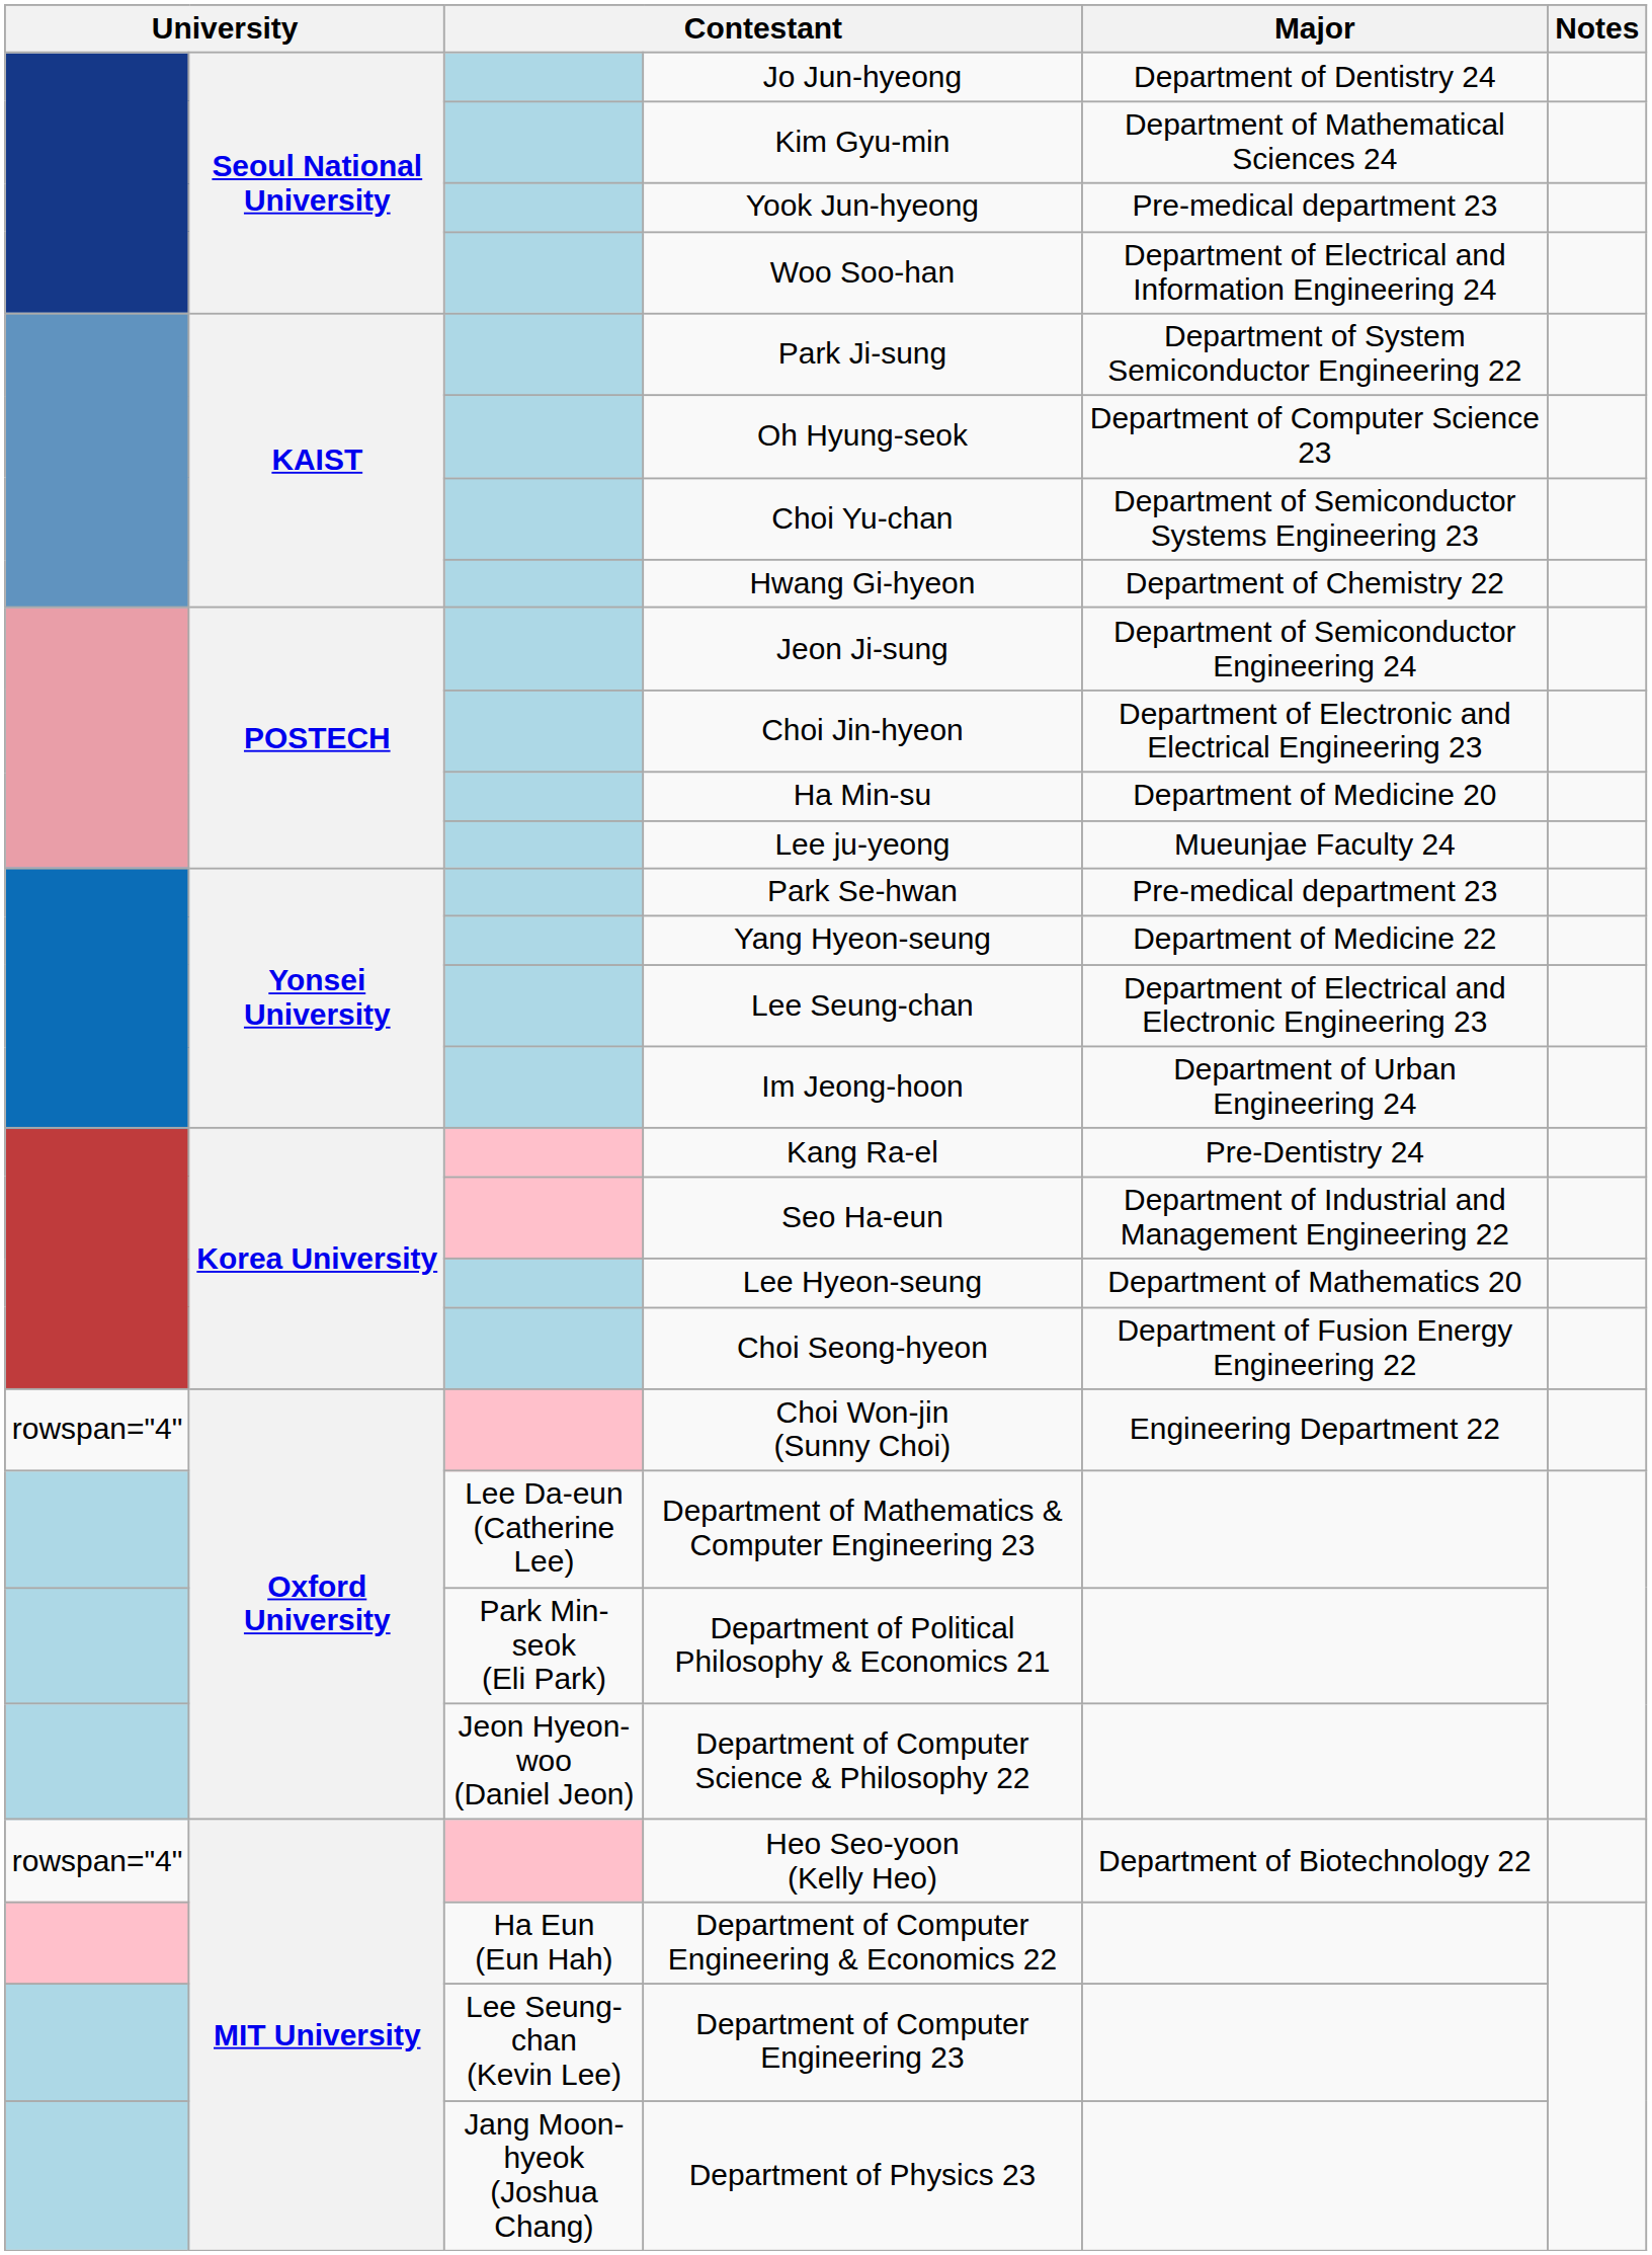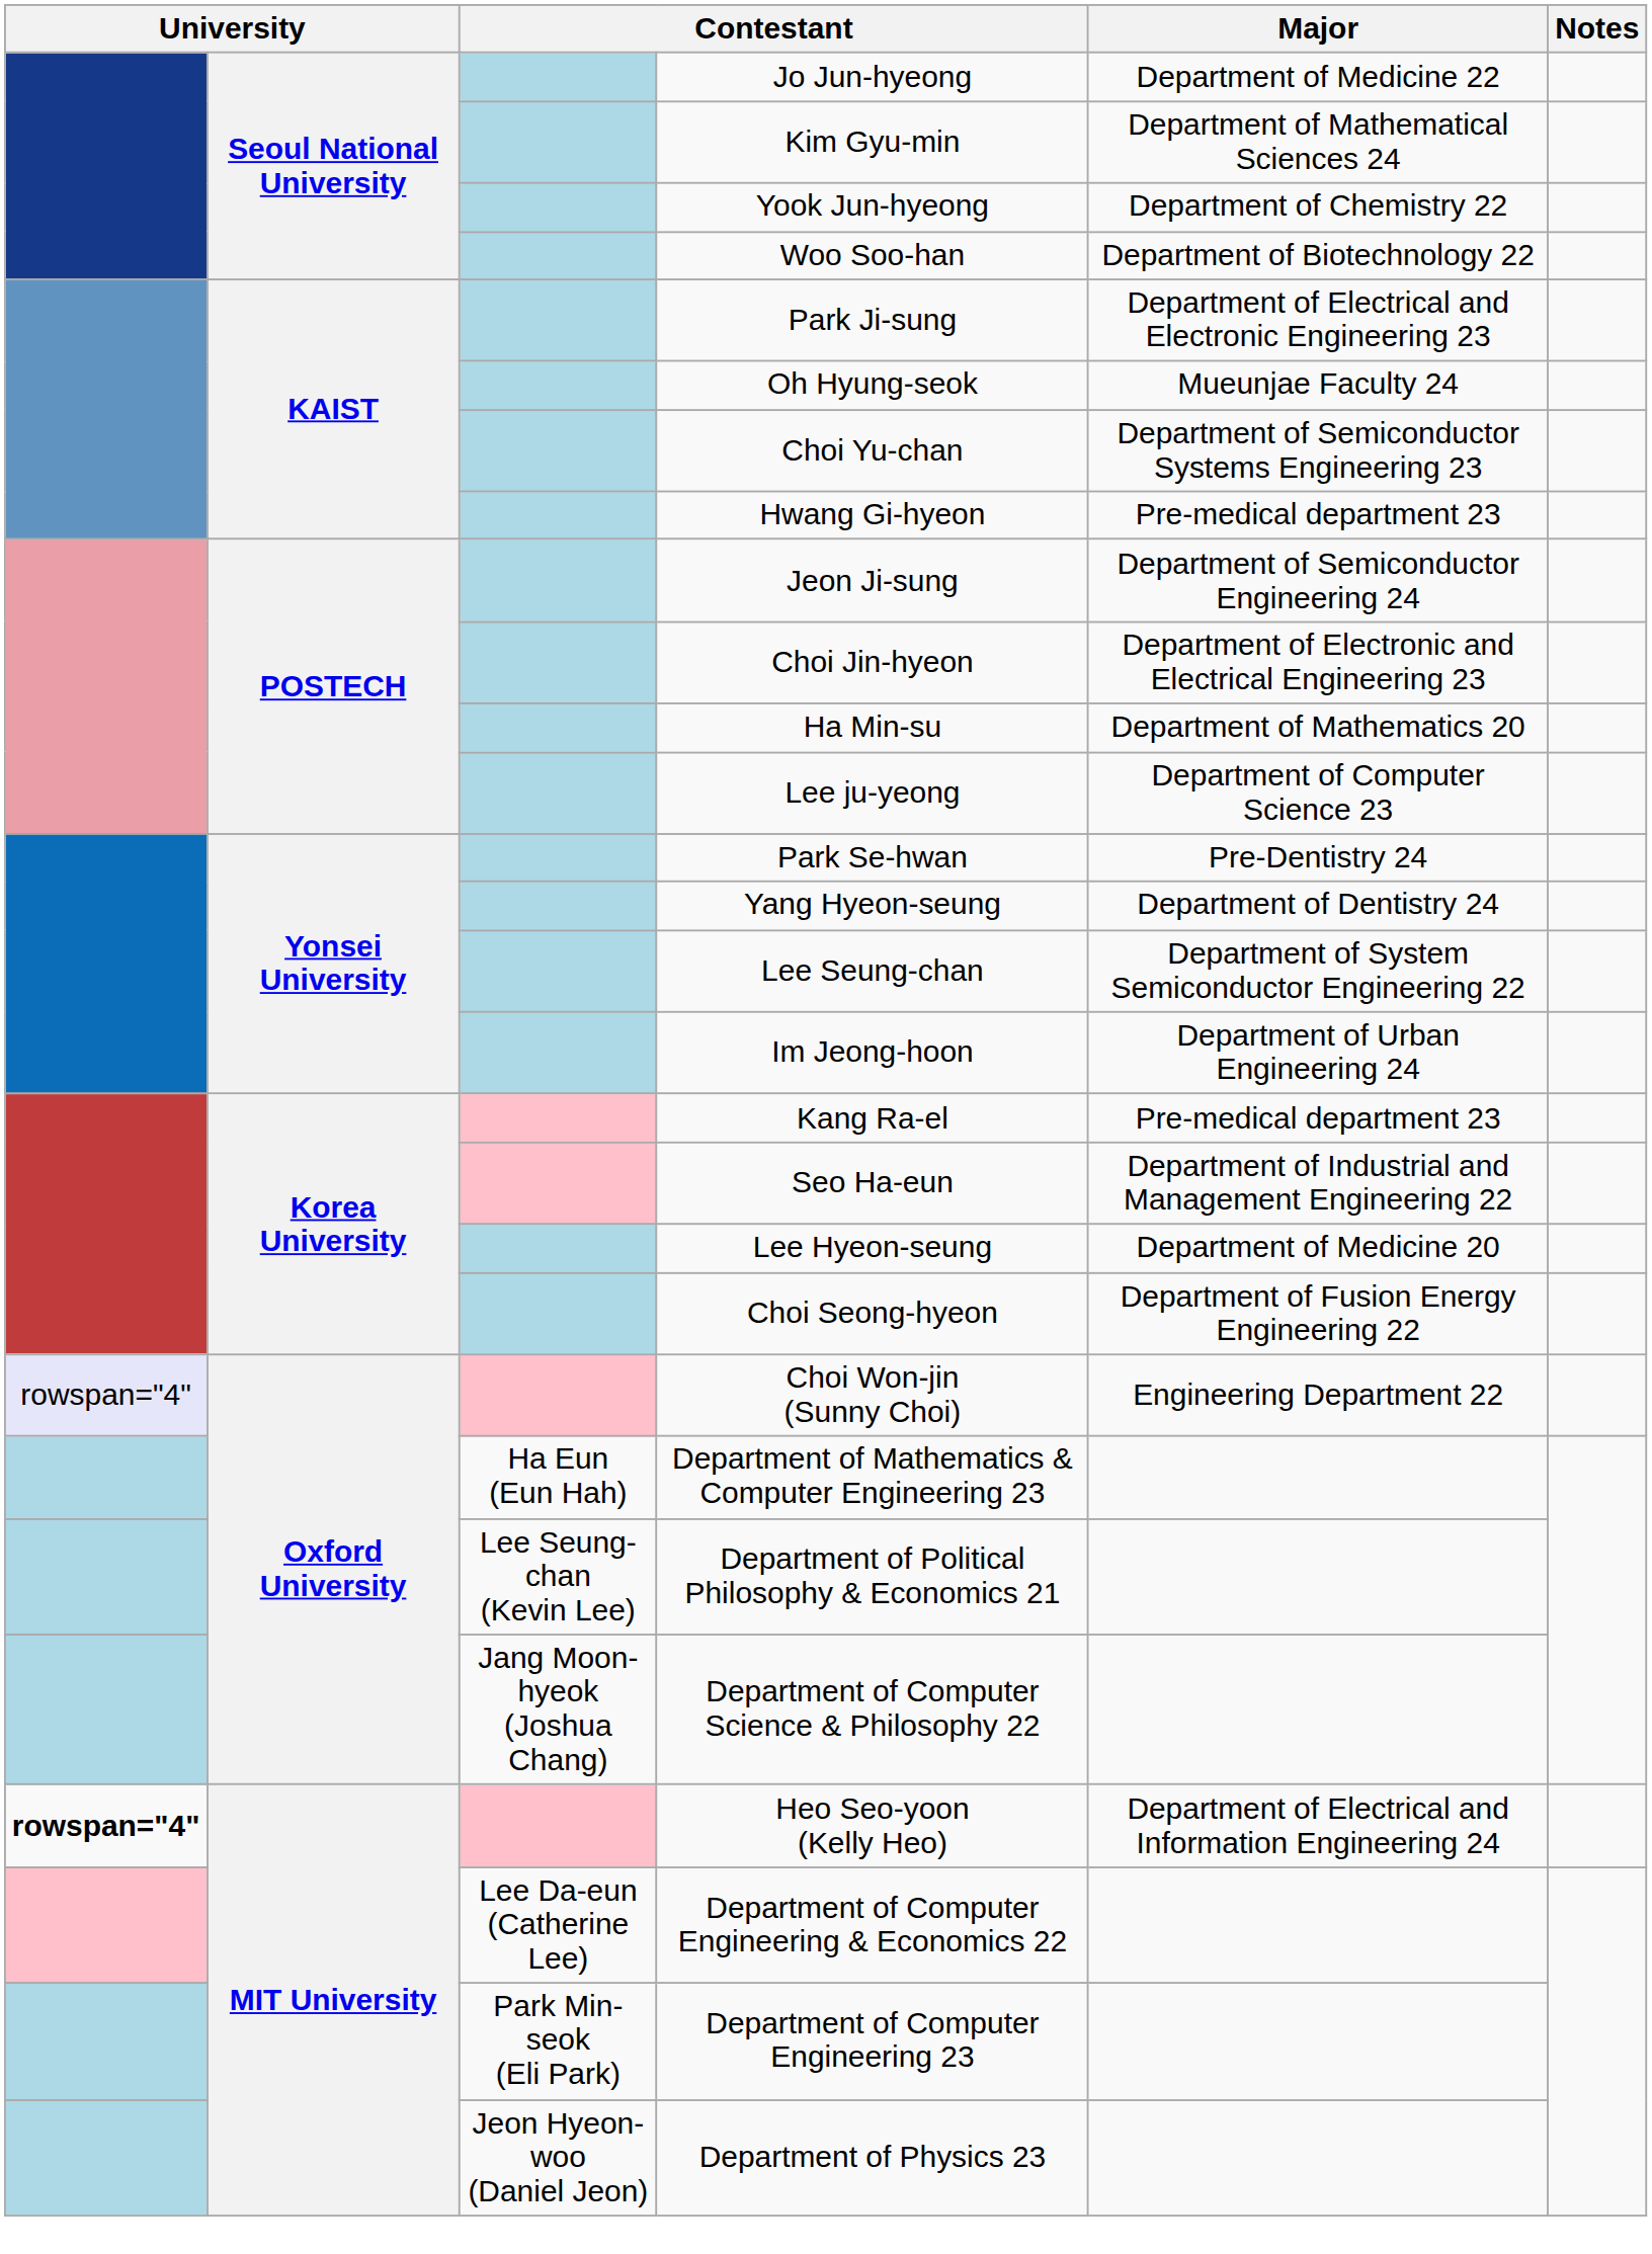Jo Jun-hyeong | Major: Department of Dentistry 24 -> Department of Medicine 22
Yook Jun-hyeong | Major: Pre-medical department 23 -> Department of Chemistry 22
Woo Soo-han | Major: Department of Electrical and Information Engineering 24 -> Department of Biotechnology 22
Park Ji-sung | Major: Department of System Semiconductor Engineering 22 -> Department of Electrical and Electronic Engineering 23
Oh Hyung-seok | Major: Department of Computer Science 23 -> Mueunjae Faculty 24
Hwang Gi-hyeon | Major: Department of Chemistry 22 -> Pre-medical department 23
Ha Min-su | Major: Department of Medicine 20 -> Department of Mathematics 20
Lee ju-yeong | Major: Mueunjae Faculty 24 -> Department of Computer Science 23
Park Se-hwan | Major: Pre-medical department 23 -> Pre-Dentistry 24
Yang Hyeon-seung | Major: Department of Medicine 22 -> Department of Dentistry 24
Lee Seung-chan | Major: Department of Electrical and Electronic Engineering 23 -> Department of System Semiconductor Engineering 22
Kang Ra-el | Major: Pre-Dentistry 24 -> Pre-medical department 23
Lee Hyeon-seung | Major: Department of Mathematics 20 -> Department of Medicine 20
Choi Won-jin (Sunny Choi) | column 1: no background -> lavender background
Department of Mathematics & Computer Engineering 23 | column 3: Lee Da-eun (Catherine Lee) -> Ha Eun (Eun Hah)
Department of Political Philosophy & Economics 21 | column 3: Park Min-seok (Eli Park) -> Lee Seung-chan (Kevin Lee)
Department of Computer Science & Philosophy 22 | column 3: Jeon Hyeon-woo (Daniel Jeon) -> Jang Moon-hyeok (Joshua Chang)
Heo Seo-yoon (Kelly Heo) | column 1: normal -> bold
Heo Seo-yoon (Kelly Heo) | Major: Department of Biotechnology 22 -> Department of Electrical and Information Engineering 24
Department of Computer Engineering & Economics 22 | column 3: Ha Eun (Eun Hah) -> Lee Da-eun (Catherine Lee)
Department of Computer Engineering 23 | column 3: Lee Seung-chan (Kevin Lee) -> Park Min-seok (Eli Park)
Department of Physics 23 | column 3: Jang Moon-hyeok (Joshua Chang) -> Jeon Hyeon-woo (Daniel Jeon)
